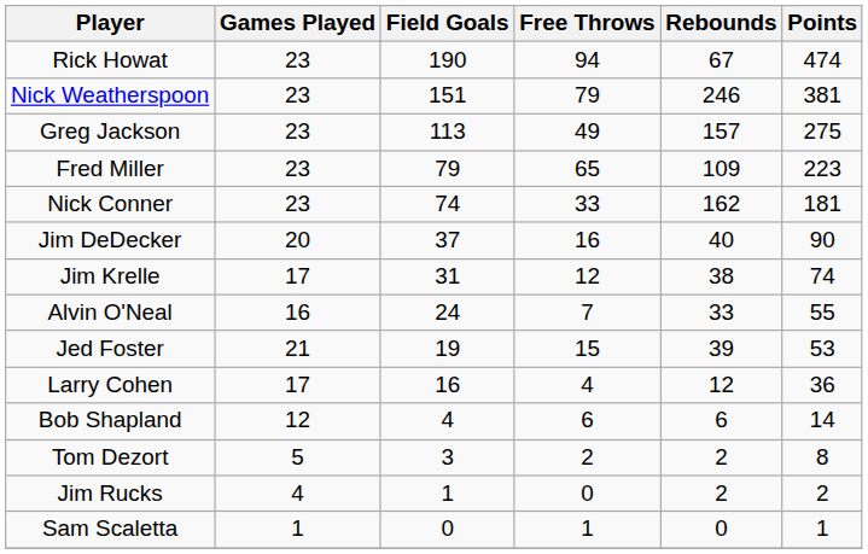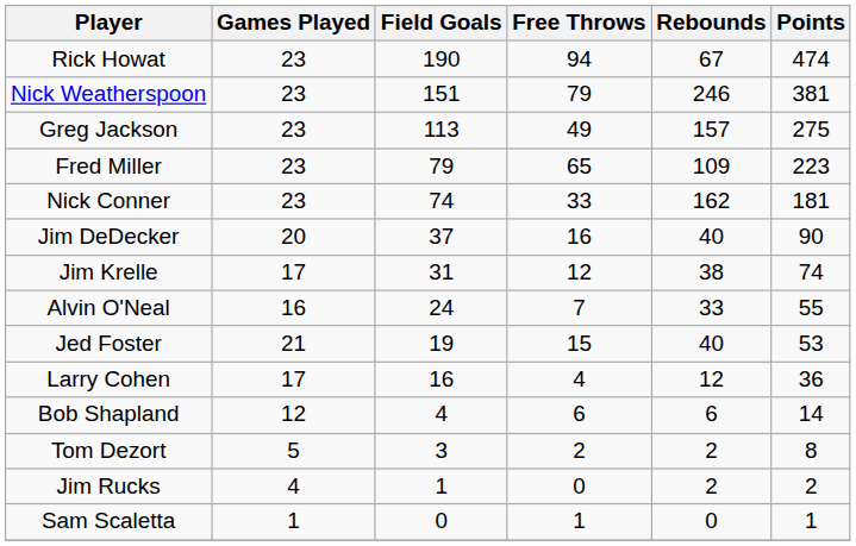Jed Foster | Rebounds: 39 -> 40
